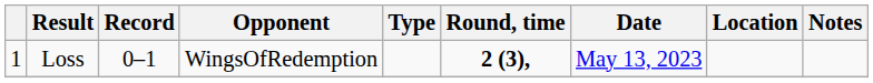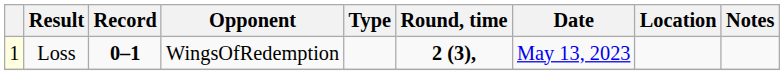Loss | column 1: no background -> lightyellow background
Loss | Record: normal -> bold
